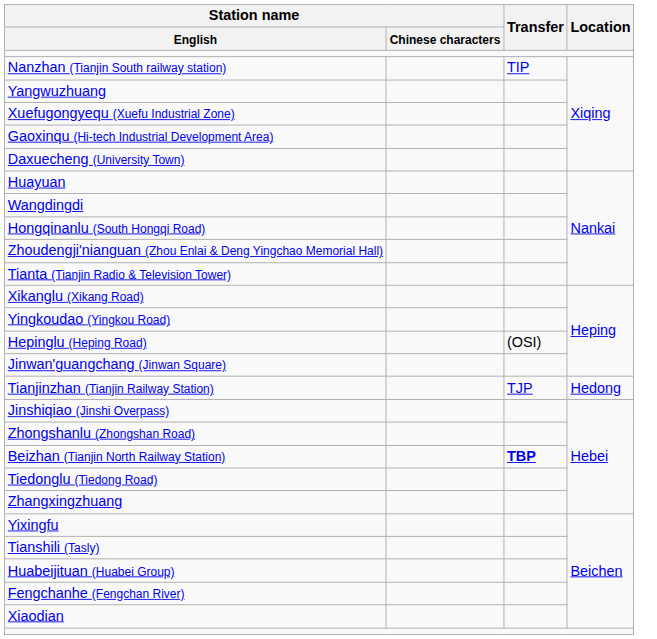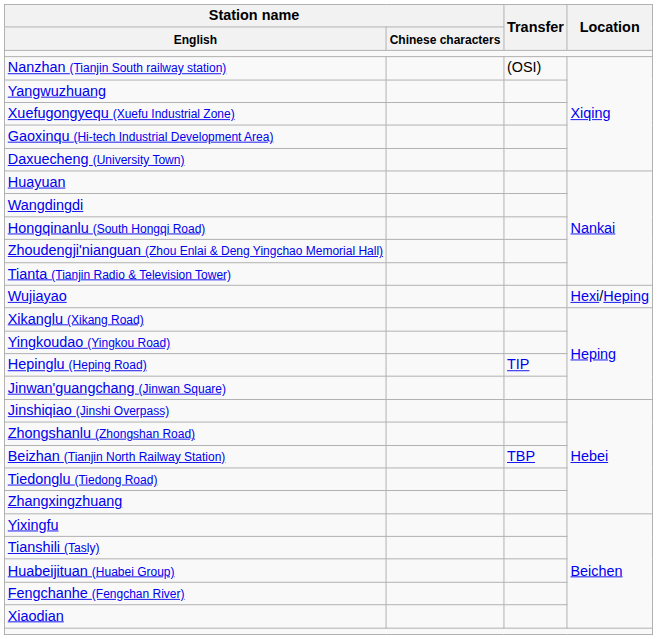Nanzhan (Tianjin South railway station) | Transfer: TIP -> (OSI)
+ row: Wujiayao | Hexi/Heping
Hepinglu (Heping Road) | Transfer: (OSI) -> TIP
- row: Tianjinzhan (Tianjin Railway Station) | TJP | Hedong
Beizhan (Tianjin North Railway Station) | Transfer: bold -> normal
